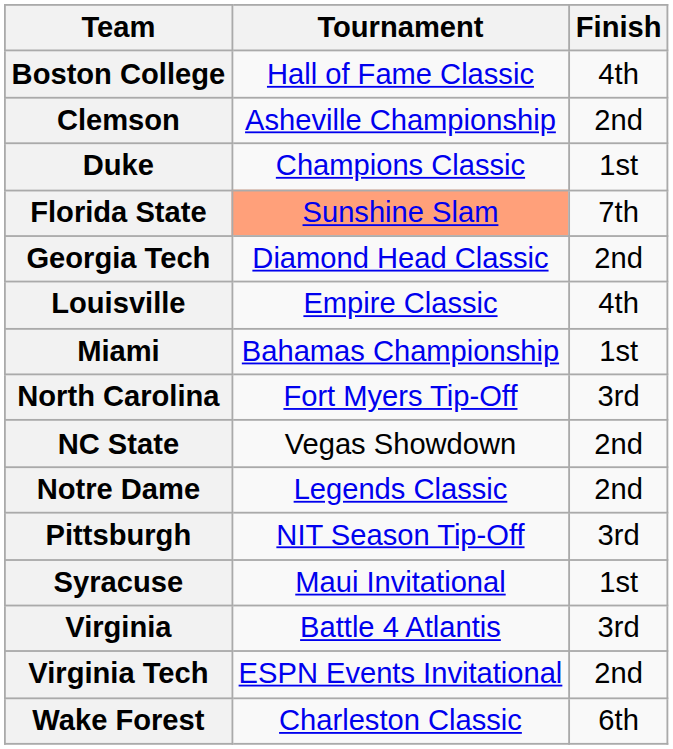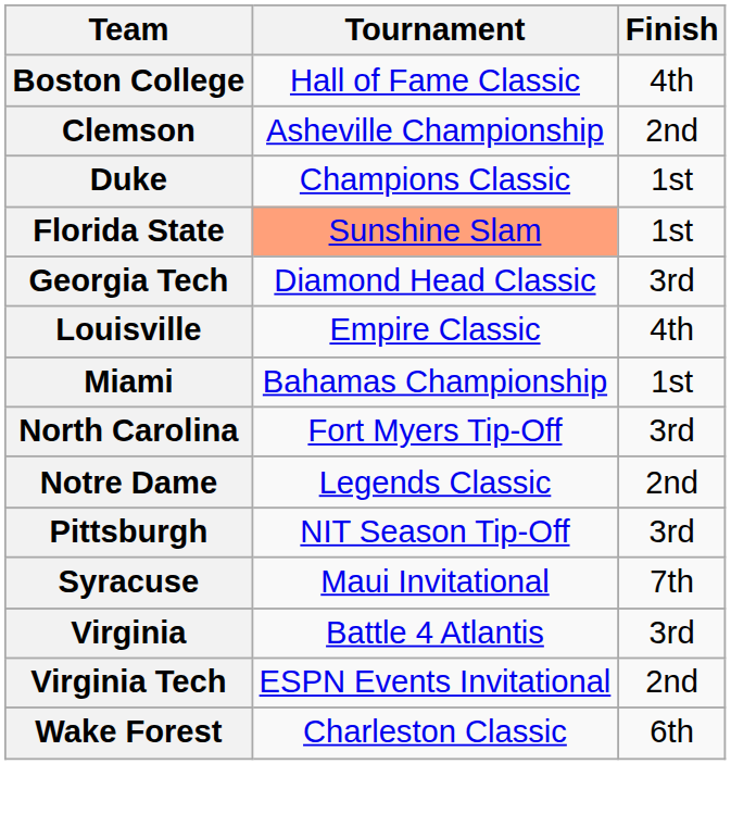Florida State | Finish: 7th -> 1st
Georgia Tech | Finish: 2nd -> 3rd
- row: NC State | Vegas Showdown | 2nd
Syracuse | Finish: 1st -> 7th
